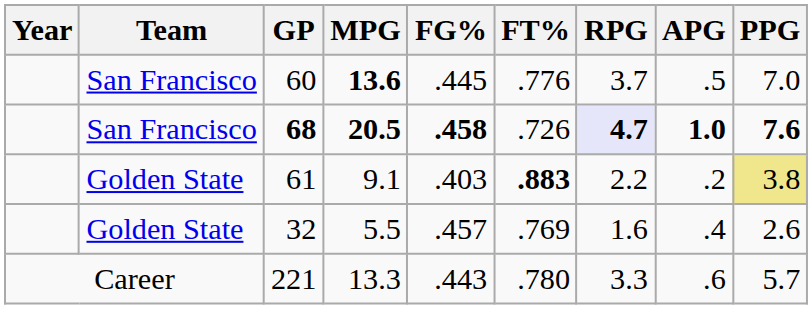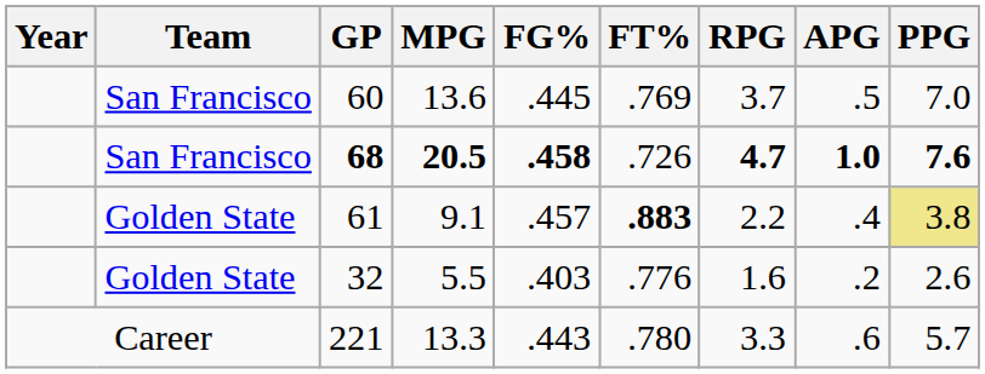60 | MPG: bold -> normal
60 | FT%: .776 -> .769
68 | RPG: lavender background -> no background
61 | FG%: .403 -> .457
61 | APG: .2 -> .4
32 | FG%: .457 -> .403
32 | FT%: .769 -> .776
32 | APG: .4 -> .2
